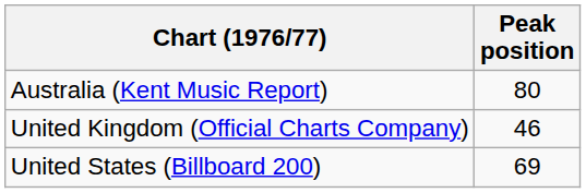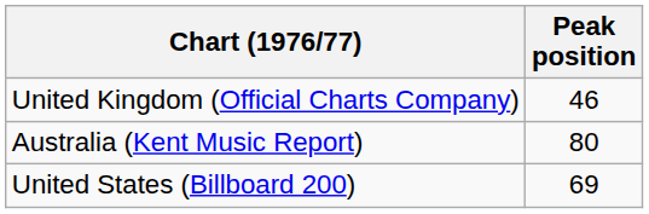rows swapped: Australia (Kent Music Report) <-> United Kingdom (Official Charts Company)
